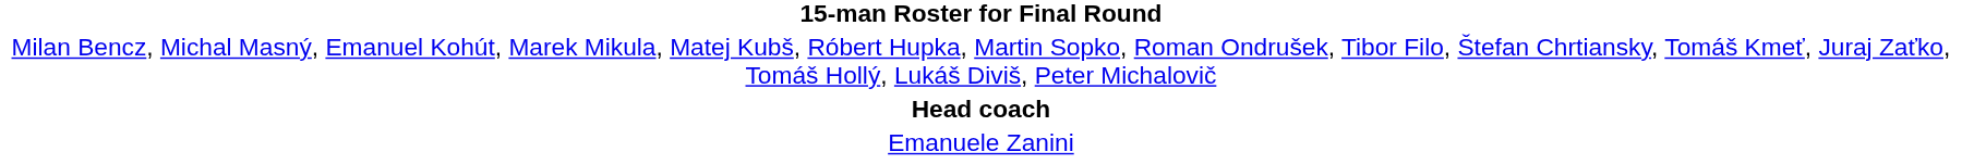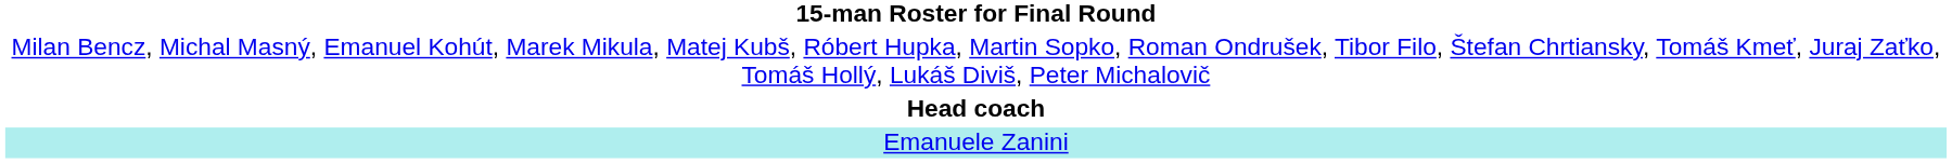row 4 | column 1: no background -> paleturquoise background
